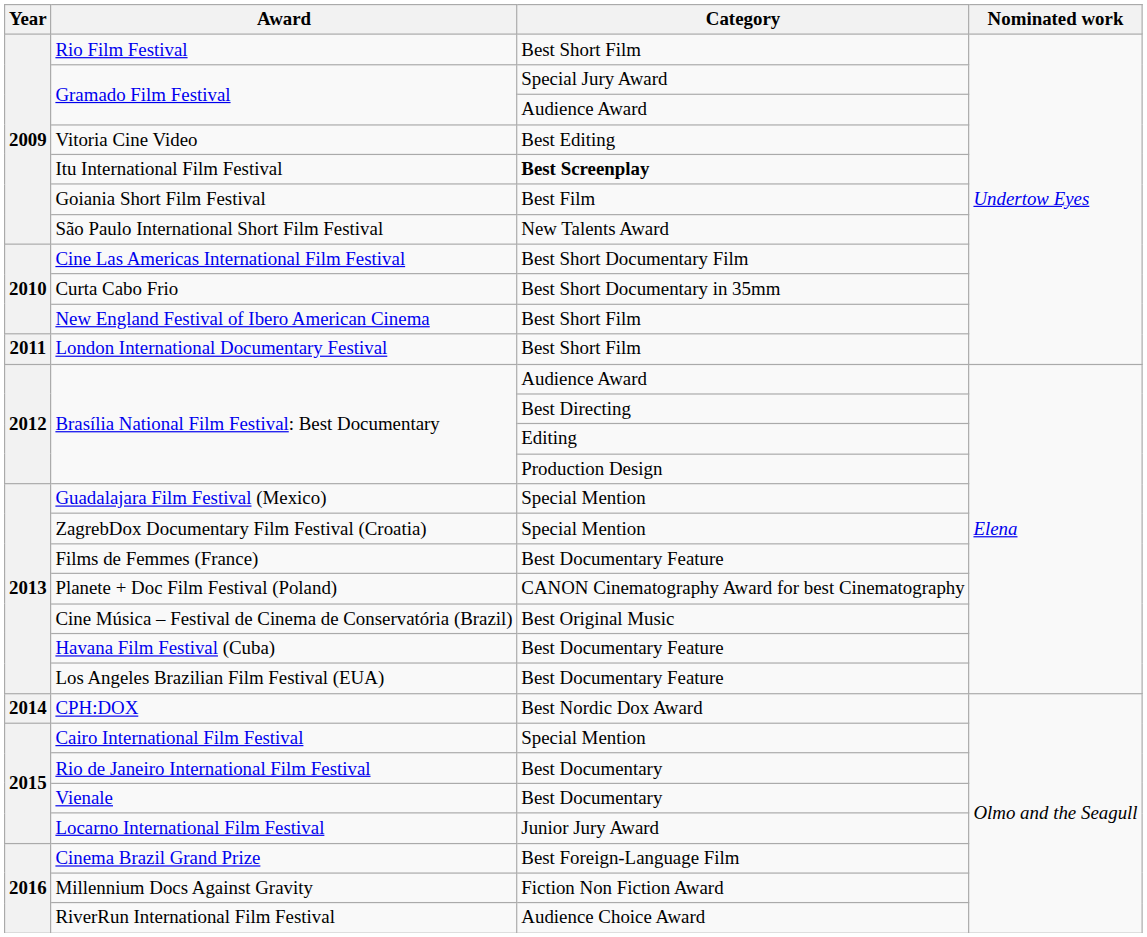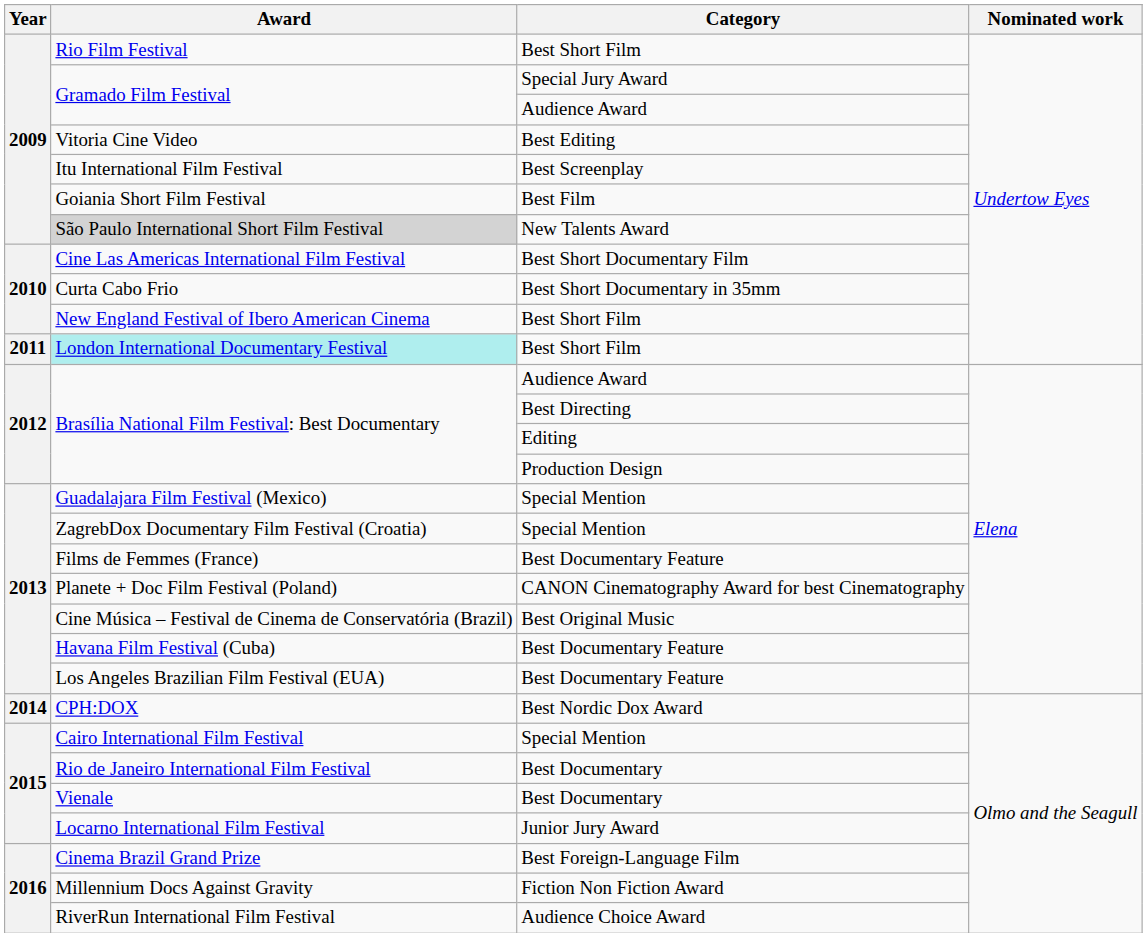Itu International Film Festival | Category: bold -> normal
São Paulo International Short Film Festival | Award: no background -> lightgrey background
London International Documentary Festival | Award: no background -> paleturquoise background
